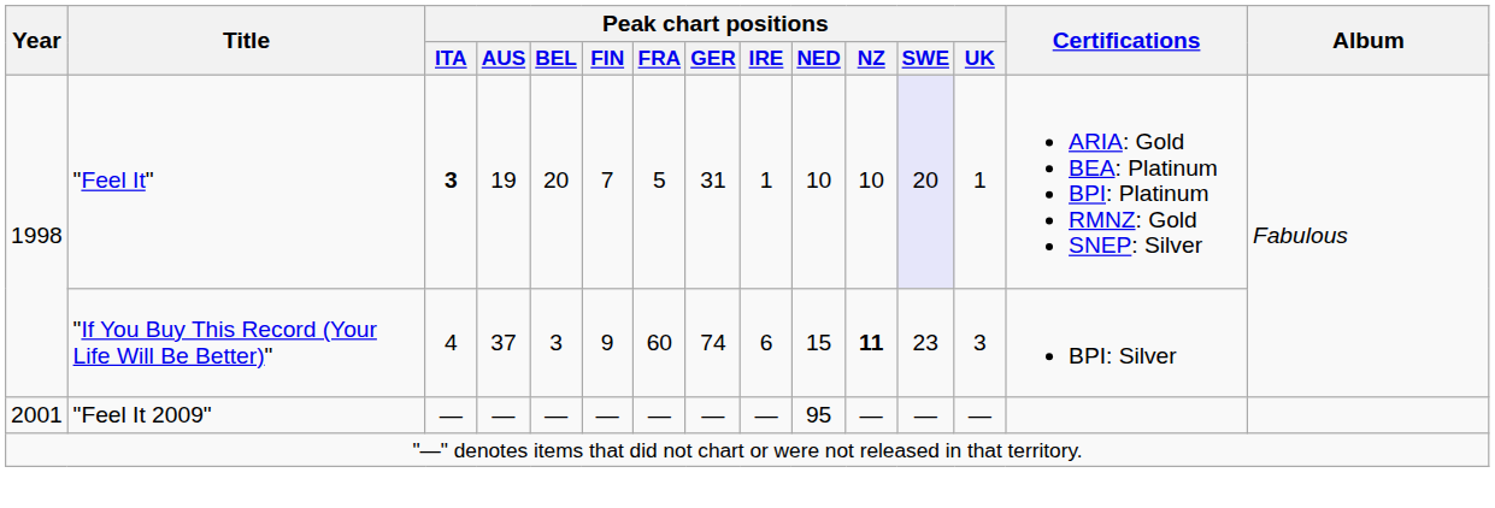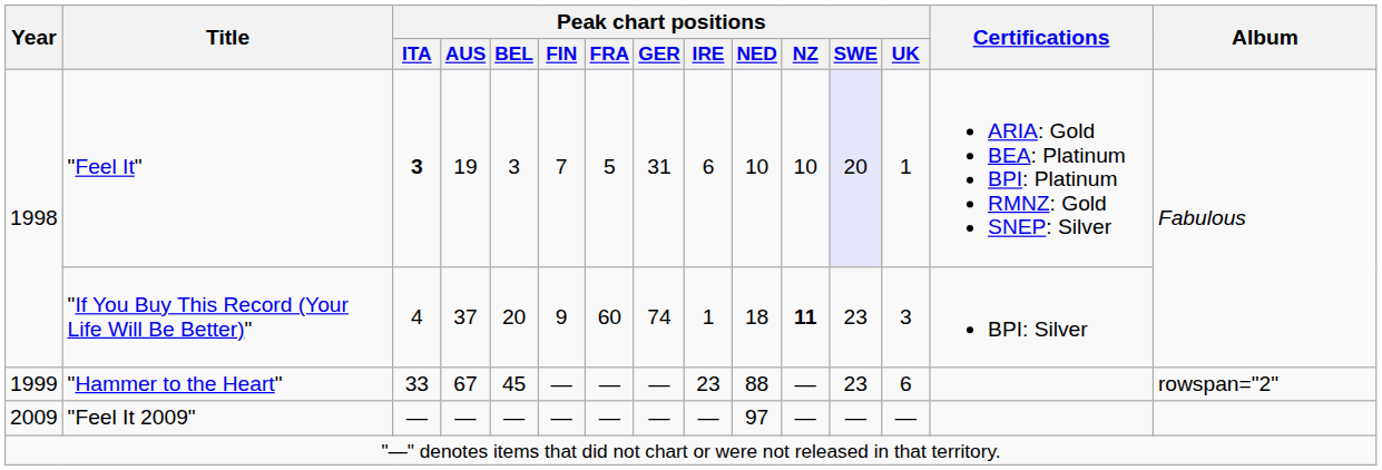"Feel It" | Peak chart positions / BEL: 20 -> 3
"Feel It" | Peak chart positions / IRE: 1 -> 6
"If You Buy This Record (Your Life Will Be Better)" | Peak chart positions / BEL: 3 -> 20
"If You Buy This Record (Your Life Will Be Better)" | Peak chart positions / IRE: 6 -> 1
"If You Buy This Record (Your Life Will Be Better)" | Peak chart positions / NED: 15 -> 18
+ row: 1999 | "Hammer to the Heart" | 33 | 67 | 45 | — | — | — | 23 | 88 | — | 23 | 6 | rowspan="2"
"Feel It 2009" | Year: 2001 -> 2009
"Feel It 2009" | Peak chart positions / NED: 95 -> 97
